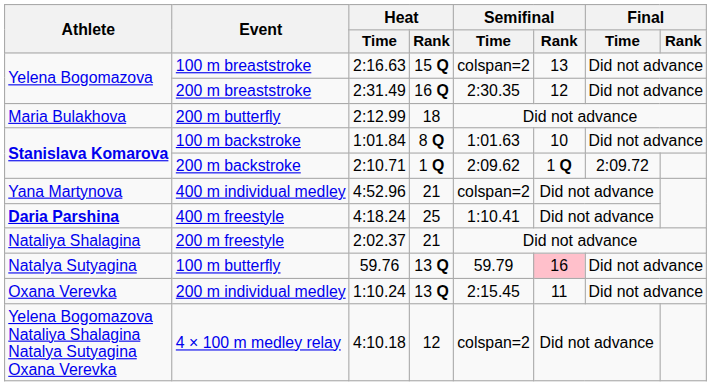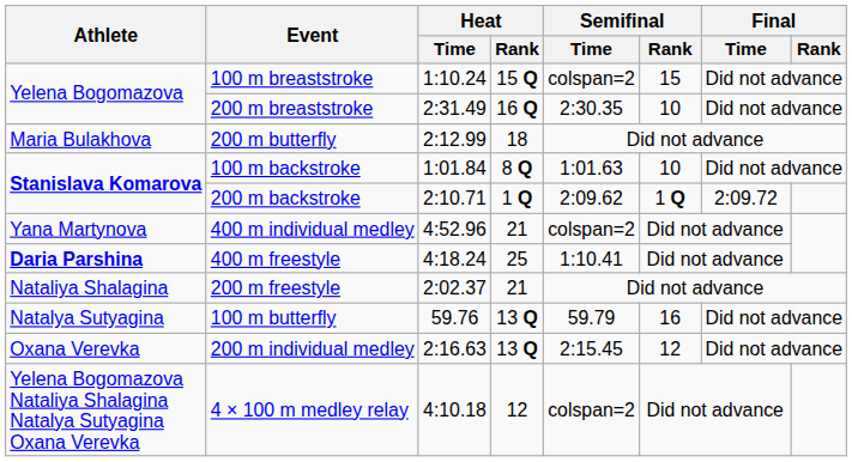100 m breaststroke | Heat / Time: 2:16.63 -> 1:10.24
100 m breaststroke | Semifinal / Rank: 13 -> 15
200 m breaststroke | Semifinal / Rank: 12 -> 10
100 m butterfly | Semifinal / Rank: pink background -> no background
200 m individual medley | Heat / Time: 1:10.24 -> 2:16.63
200 m individual medley | Semifinal / Rank: 11 -> 12
